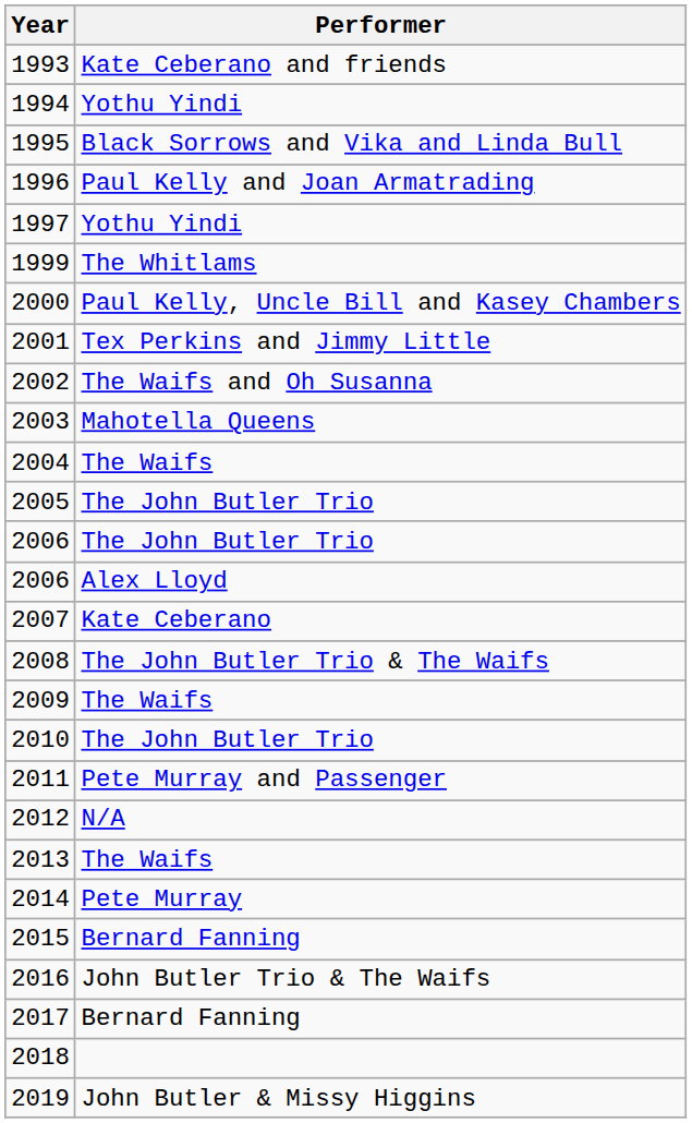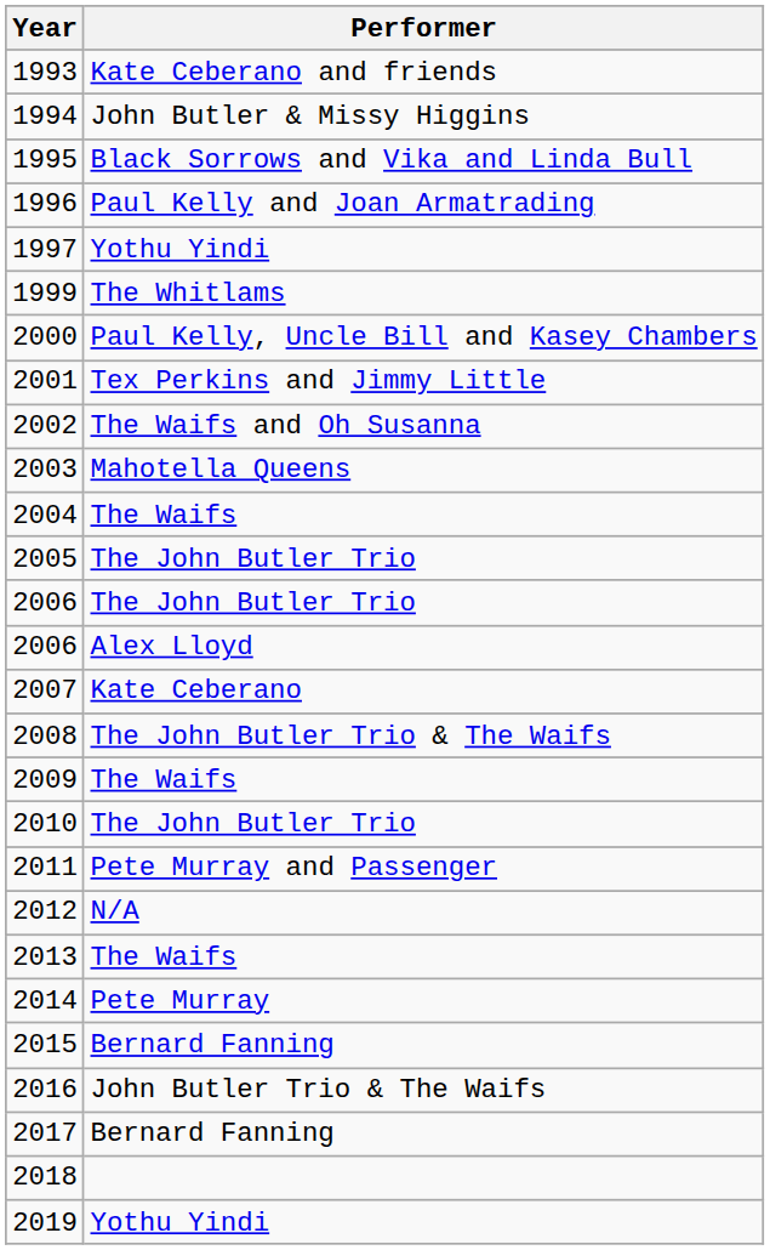row 3 | Performer: Yothu Yindi -> John Butler & Missy Higgins
row 28 | Performer: John Butler & Missy Higgins -> Yothu Yindi
